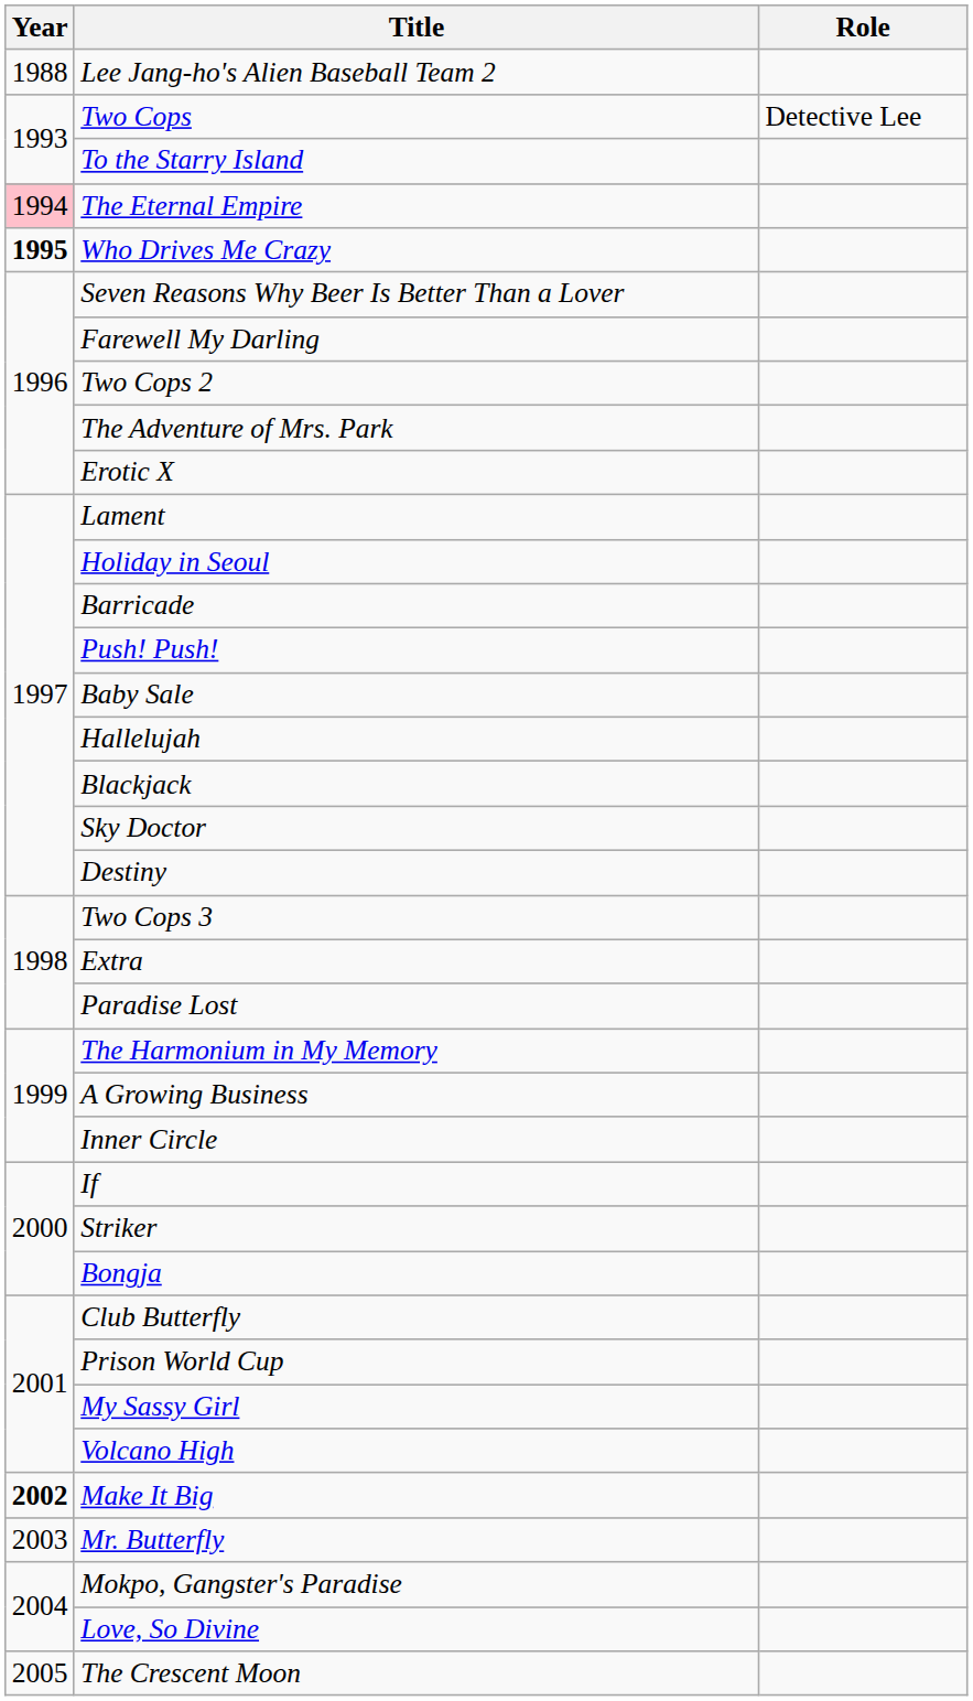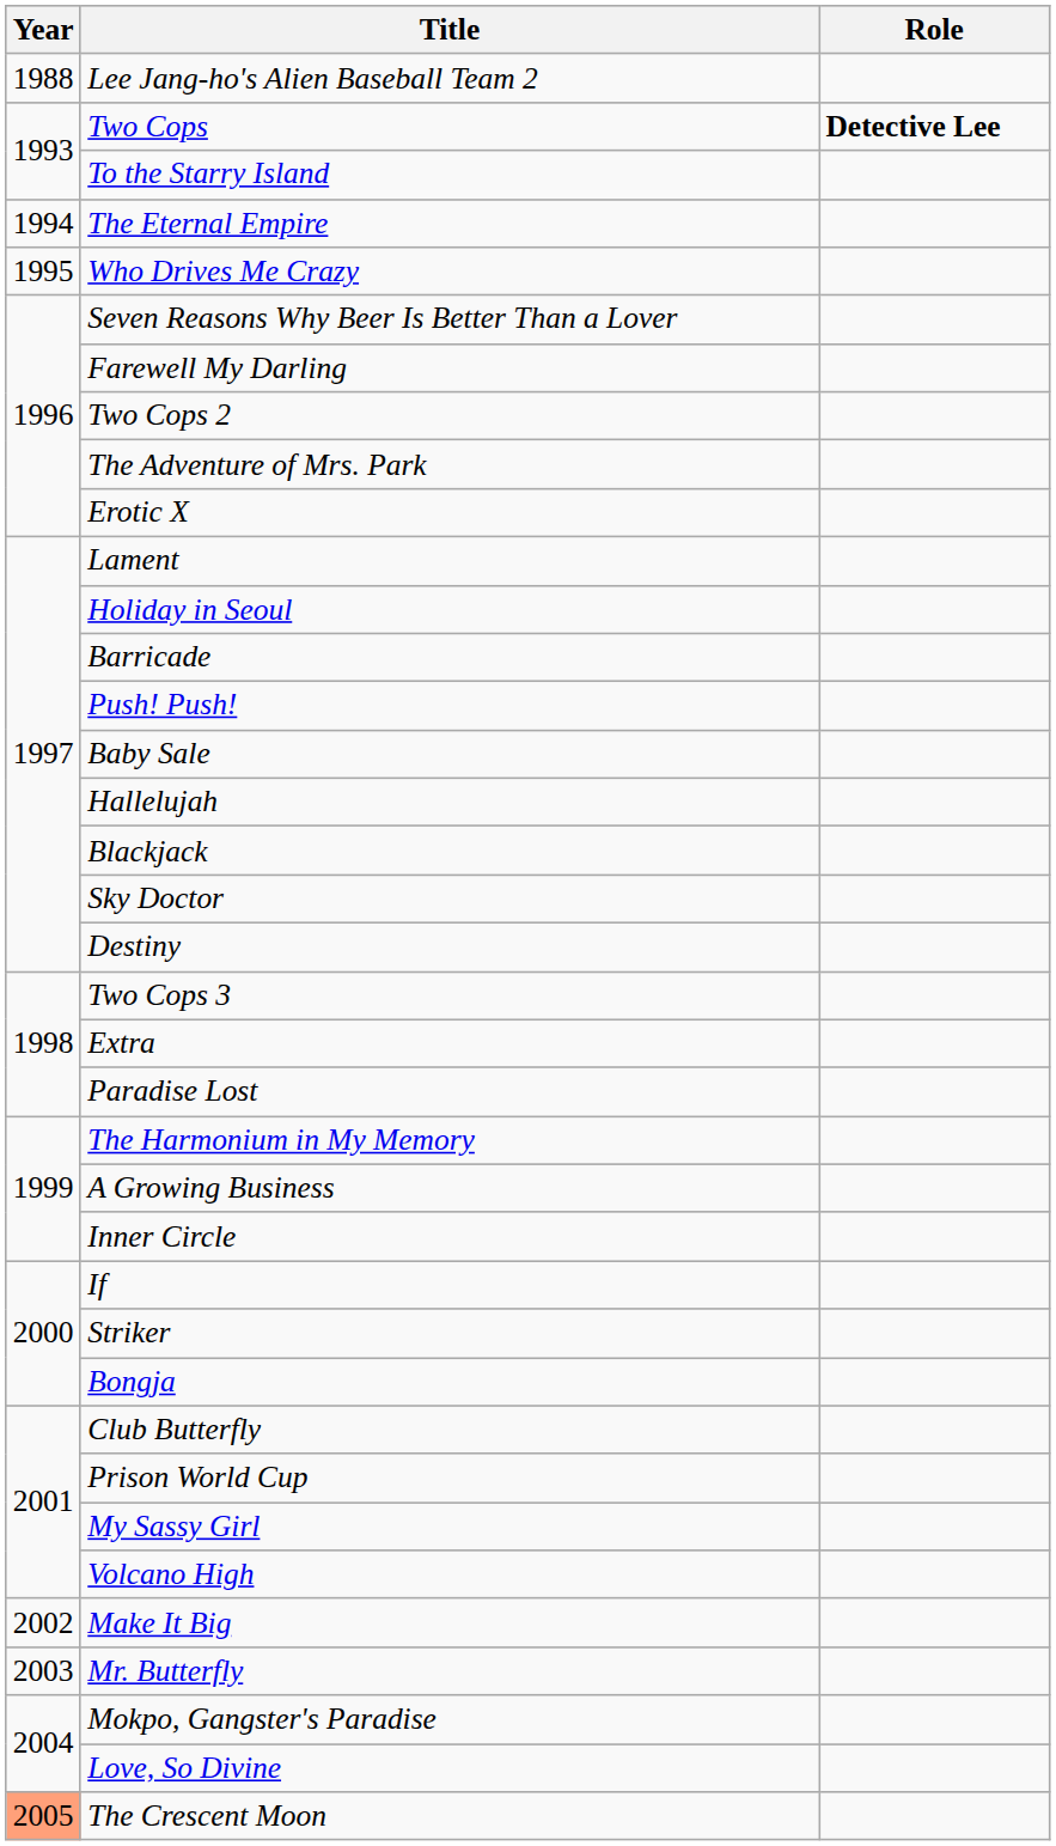Two Cops | Role: normal -> bold
The Eternal Empire | Year: pink background -> no background
Who Drives Me Crazy | Year: bold -> normal
Make It Big | Year: bold -> normal
The Crescent Moon | Year: no background -> lightsalmon background
